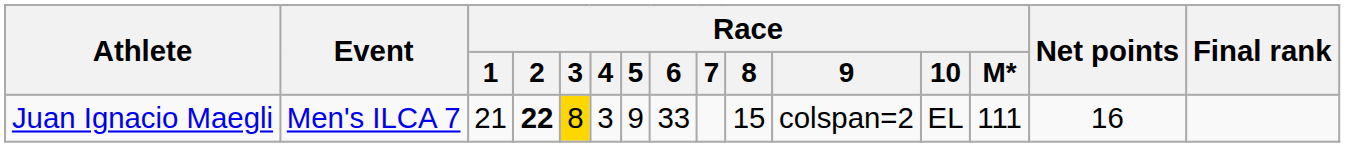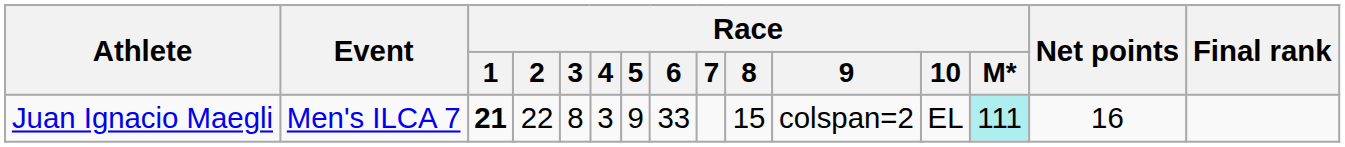Juan Ignacio Maegli | Race / 1: normal -> bold
Juan Ignacio Maegli | Race / 2: bold -> normal
Juan Ignacio Maegli | Race / 3: gold background -> no background
Juan Ignacio Maegli | Race / M*: no background -> paleturquoise background
